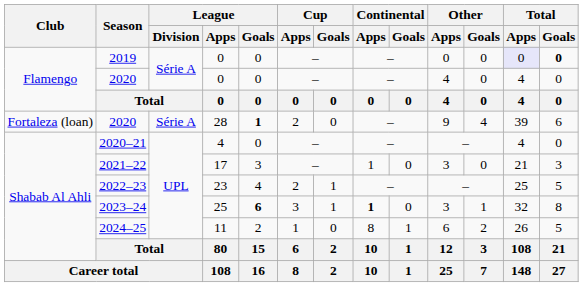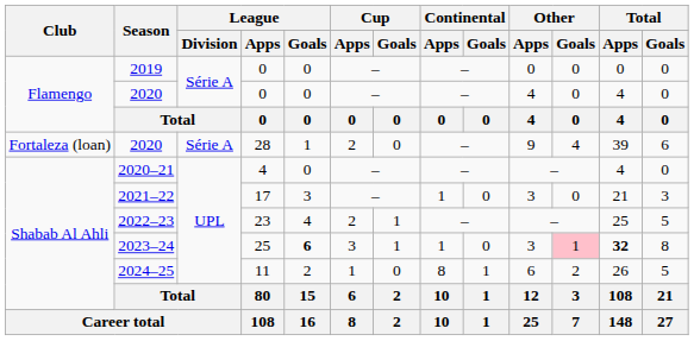2019 | Total / Apps: lavender background -> no background
2019 | Total / Goals: bold -> normal
2020 / 28 | League / Goals: bold -> normal
2023–24 | Continental / Apps: bold -> normal
2023–24 | Other / Goals: no background -> pink background
2023–24 | Total / Apps: normal -> bold
